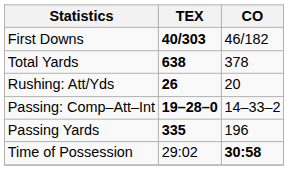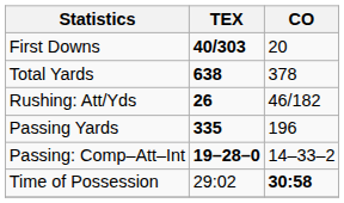First Downs | CO: 46/182 -> 20
Rushing: Att/Yds | CO: 20 -> 46/182
rows swapped: Passing Yards <-> Passing: Comp–Att–Int
